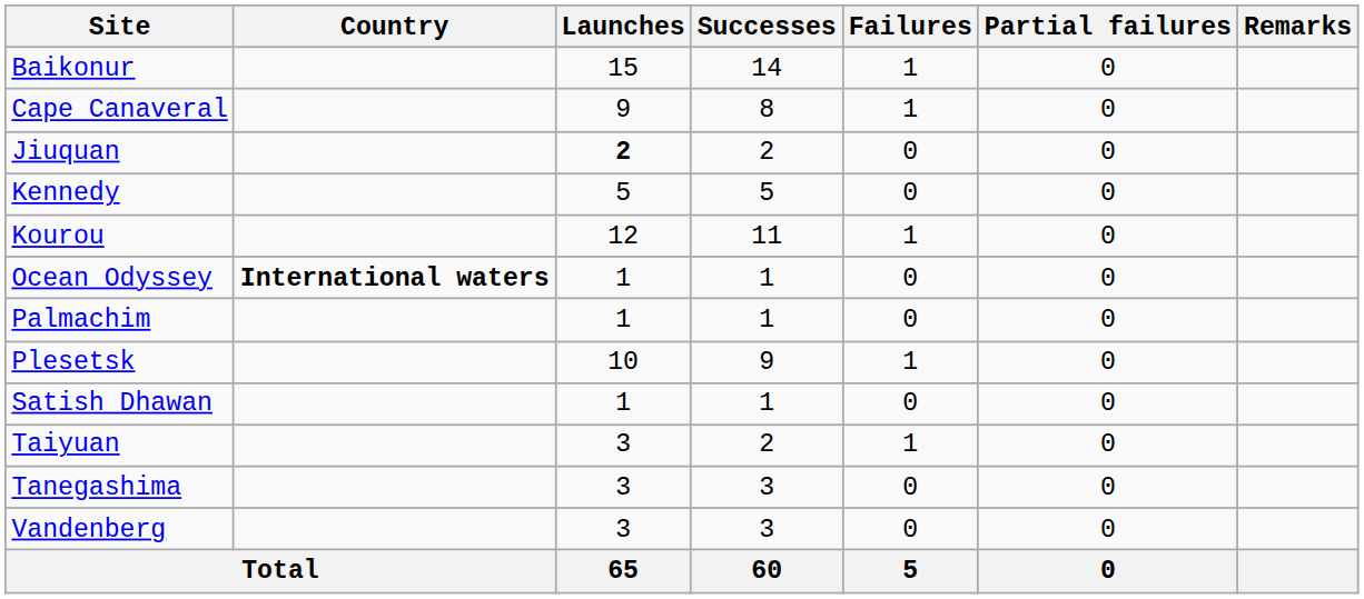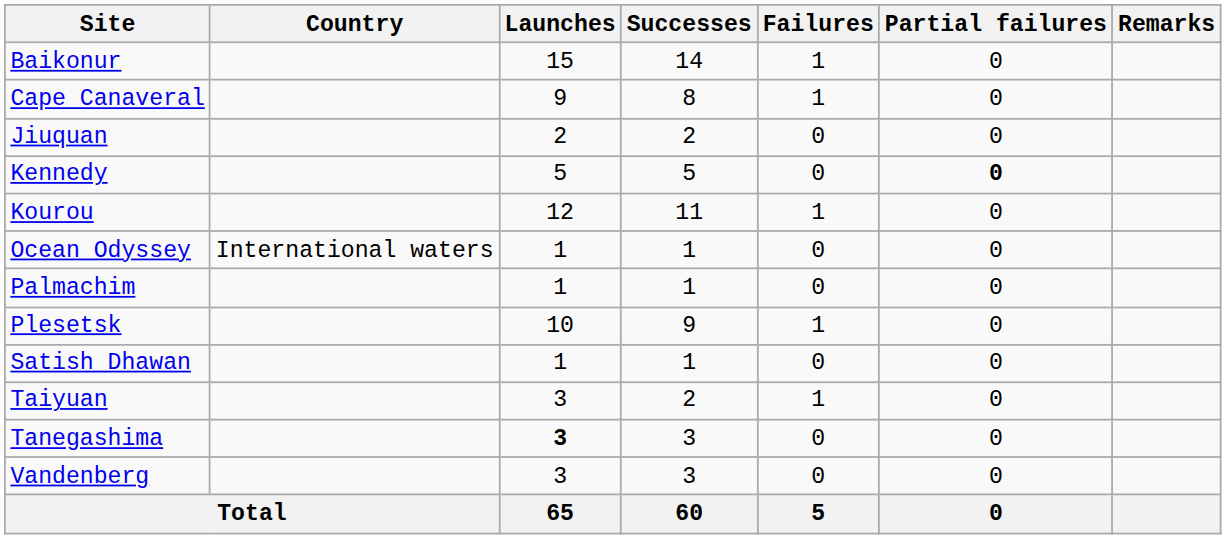Jiuquan | Launches: bold -> normal
Kennedy | Partial failures: normal -> bold
Ocean Odyssey | Country: bold -> normal
Tanegashima | Launches: normal -> bold
